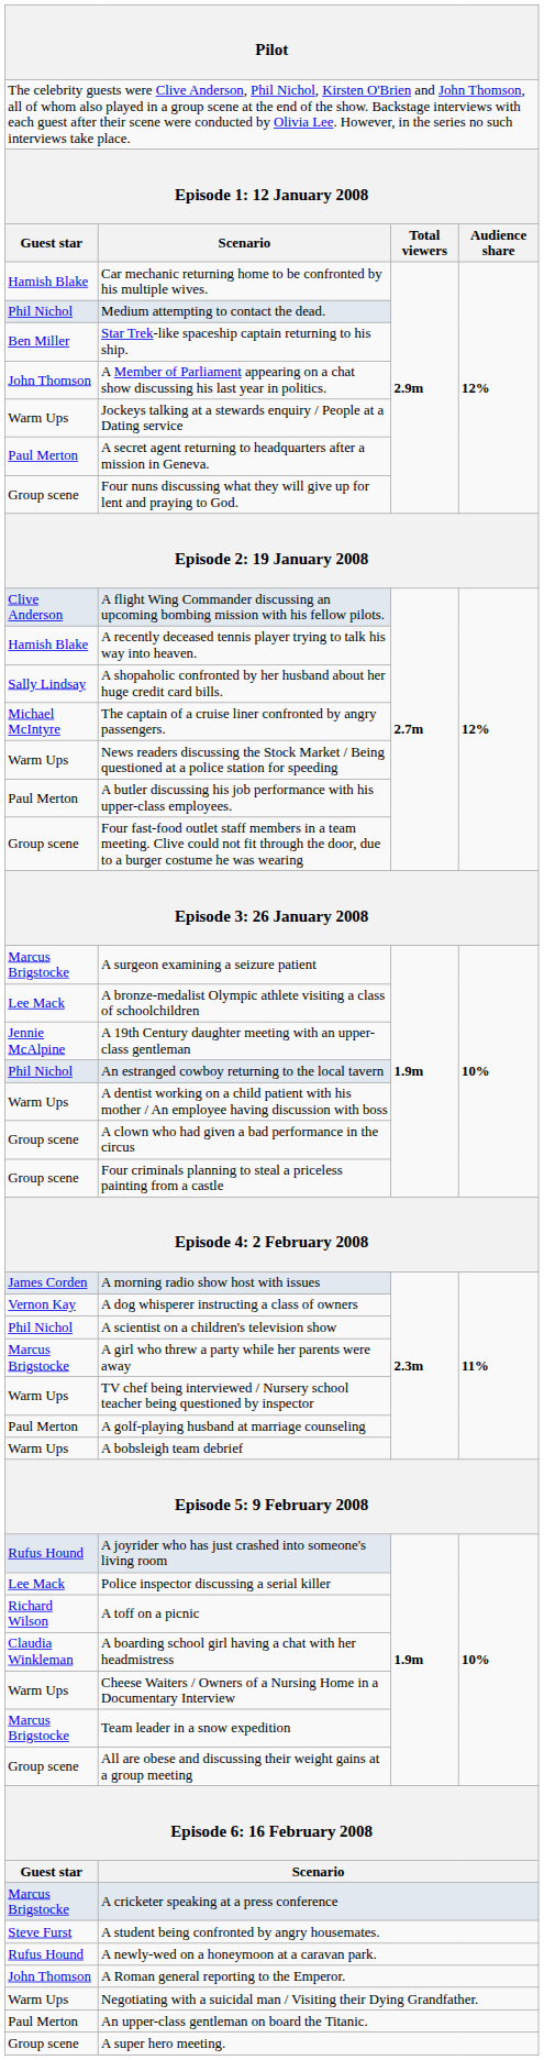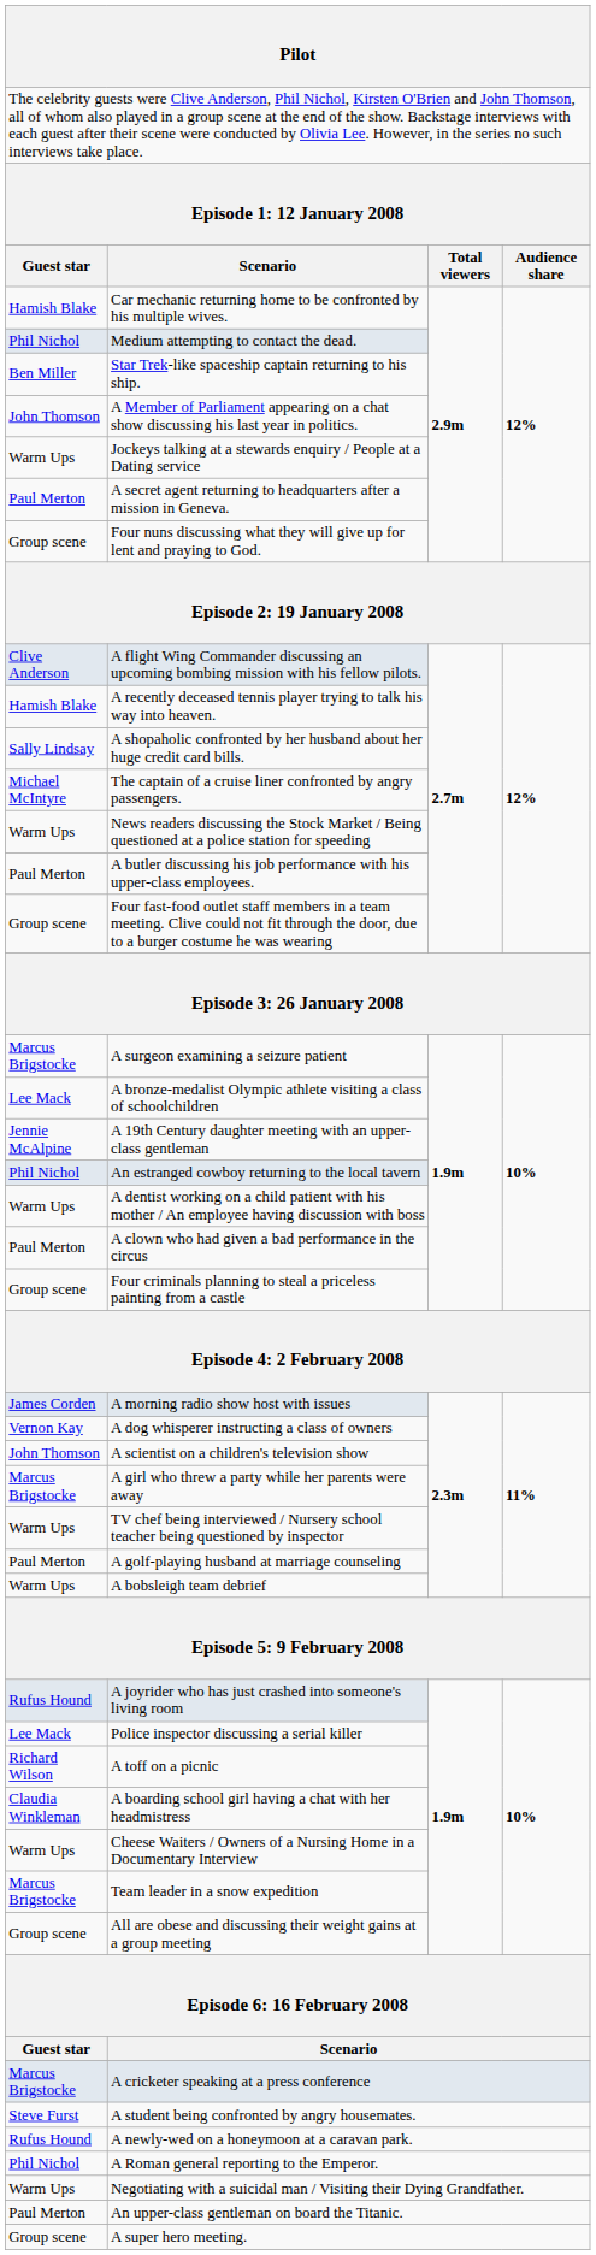A clown who had given a bad performance in the circus | column 1: Group scene -> Paul Merton
A scientist on a children's television show | column 1: Phil Nichol -> John Thomson
A Roman general reporting to the Emperor. | column 1: John Thomson -> Phil Nichol
